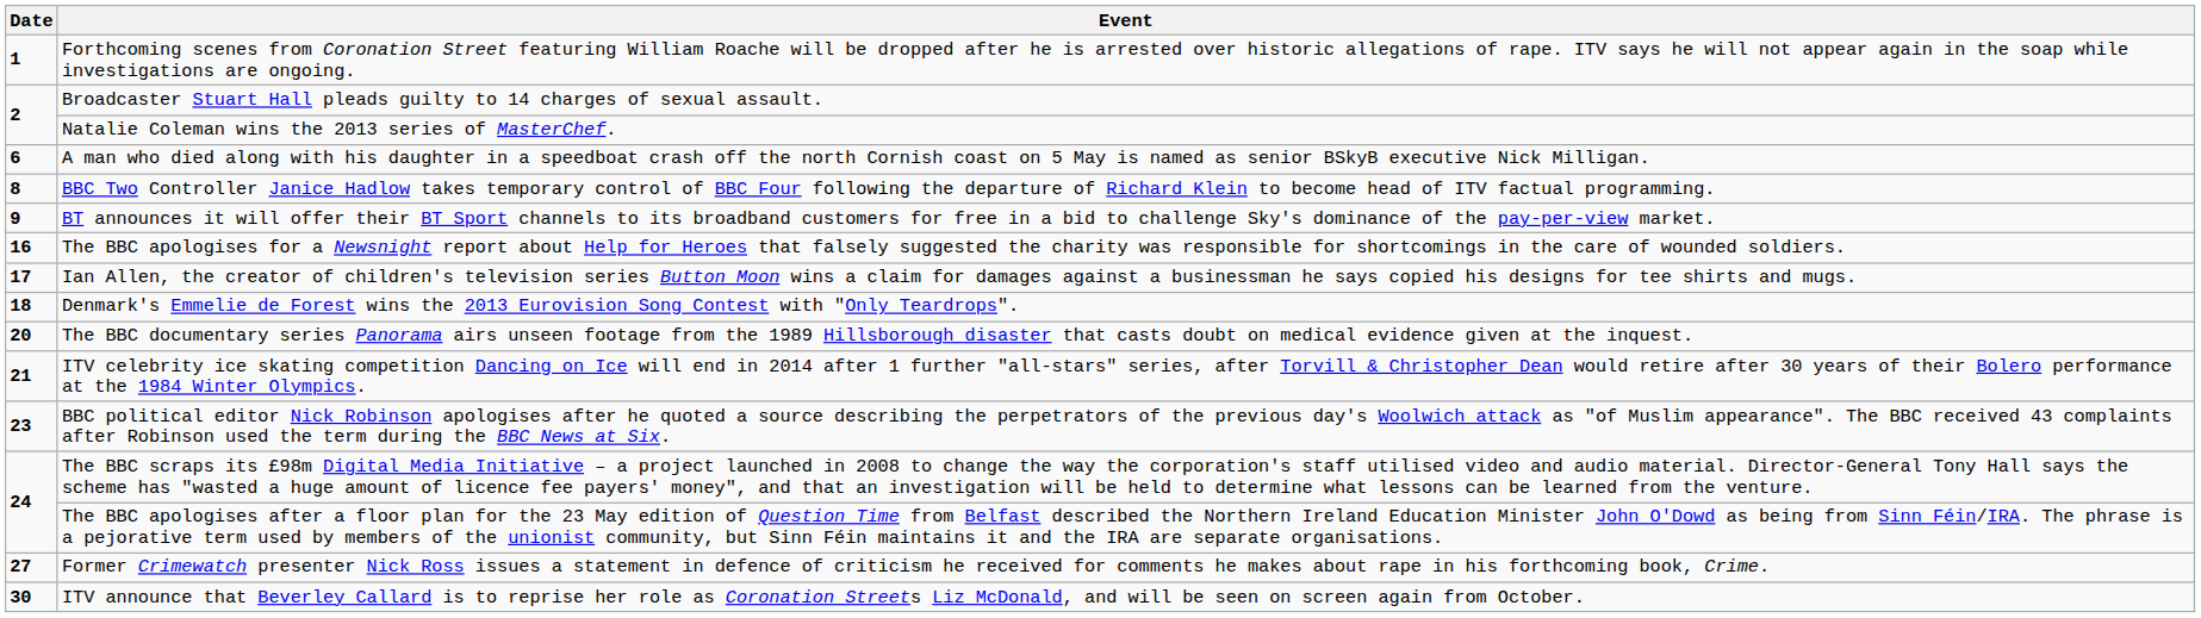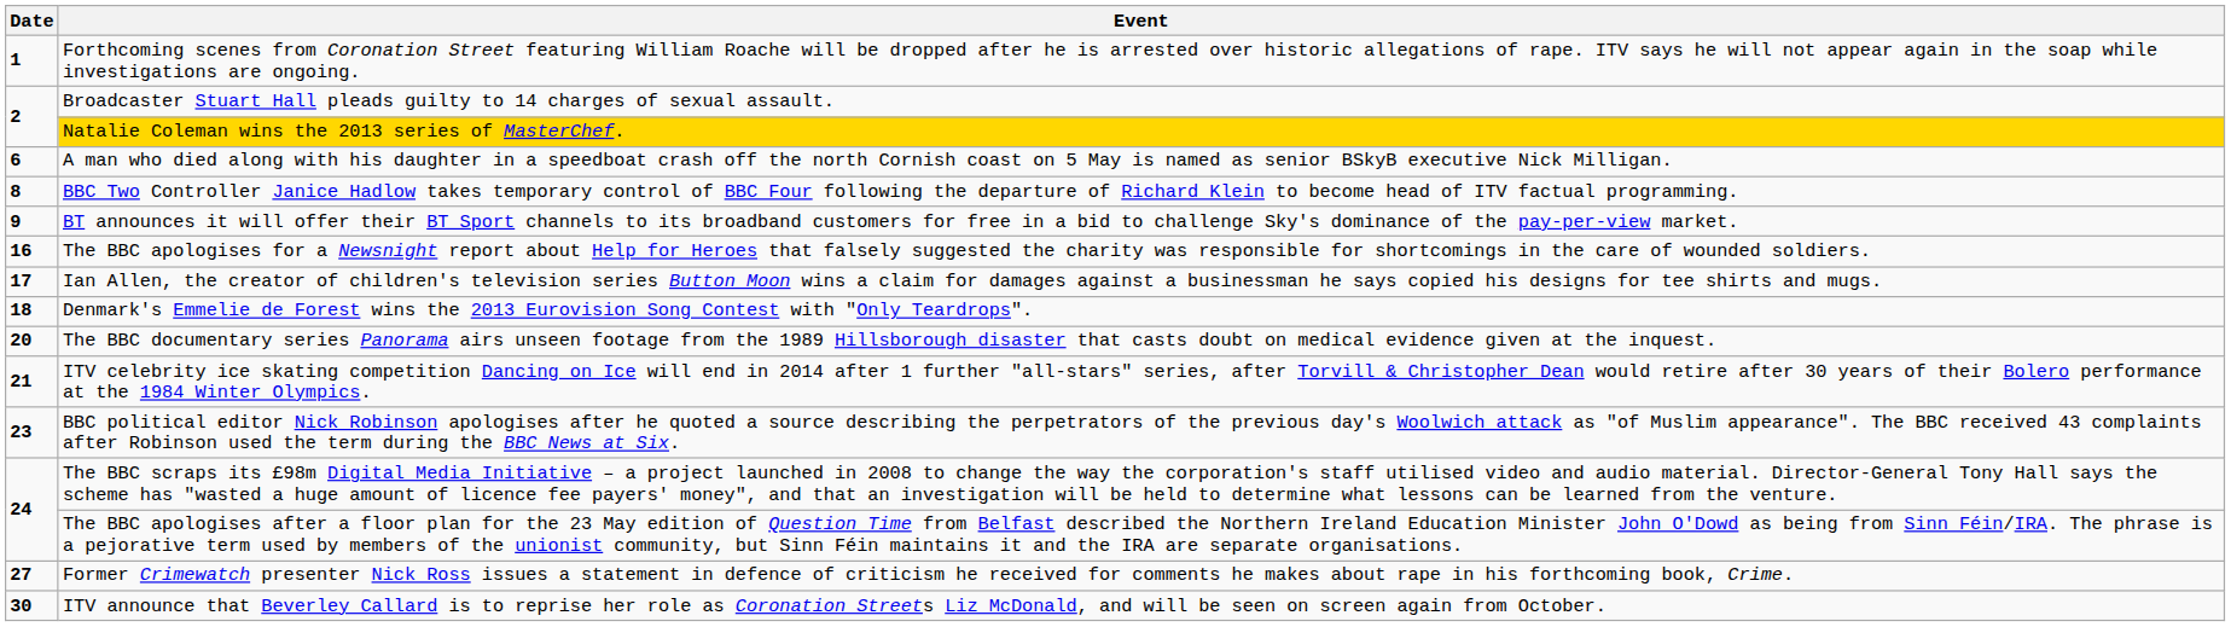Natalie Coleman wins the 2013 series of MasterChef. | Event: no background -> gold background
